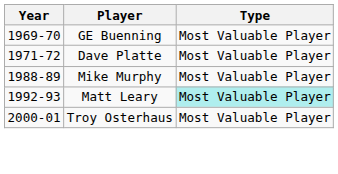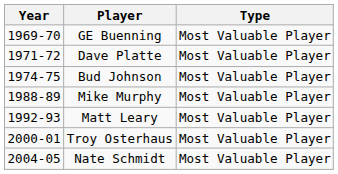+ row: 1974-75 | Bud Johnson | Most Valuable Player
Matt Leary | Type: paleturquoise background -> no background
+ row: 2004-05 | Nate Schmidt | Most Valuable Player
